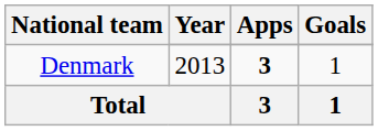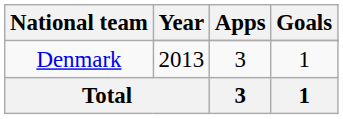2013 | Apps: bold -> normal
